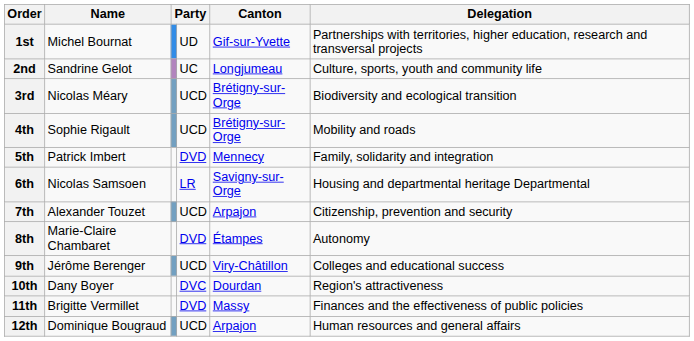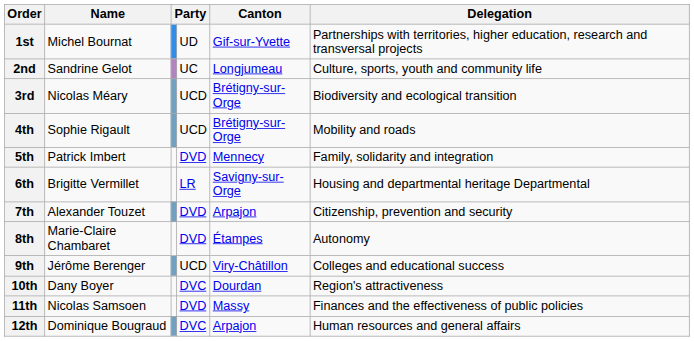6th | Name: Nicolas Samsoen -> Brigitte Vermillet
7th | column 4: UCD -> DVD
11th | Name: Brigitte Vermillet -> Nicolas Samsoen
12th | column 4: UCD -> DVC
